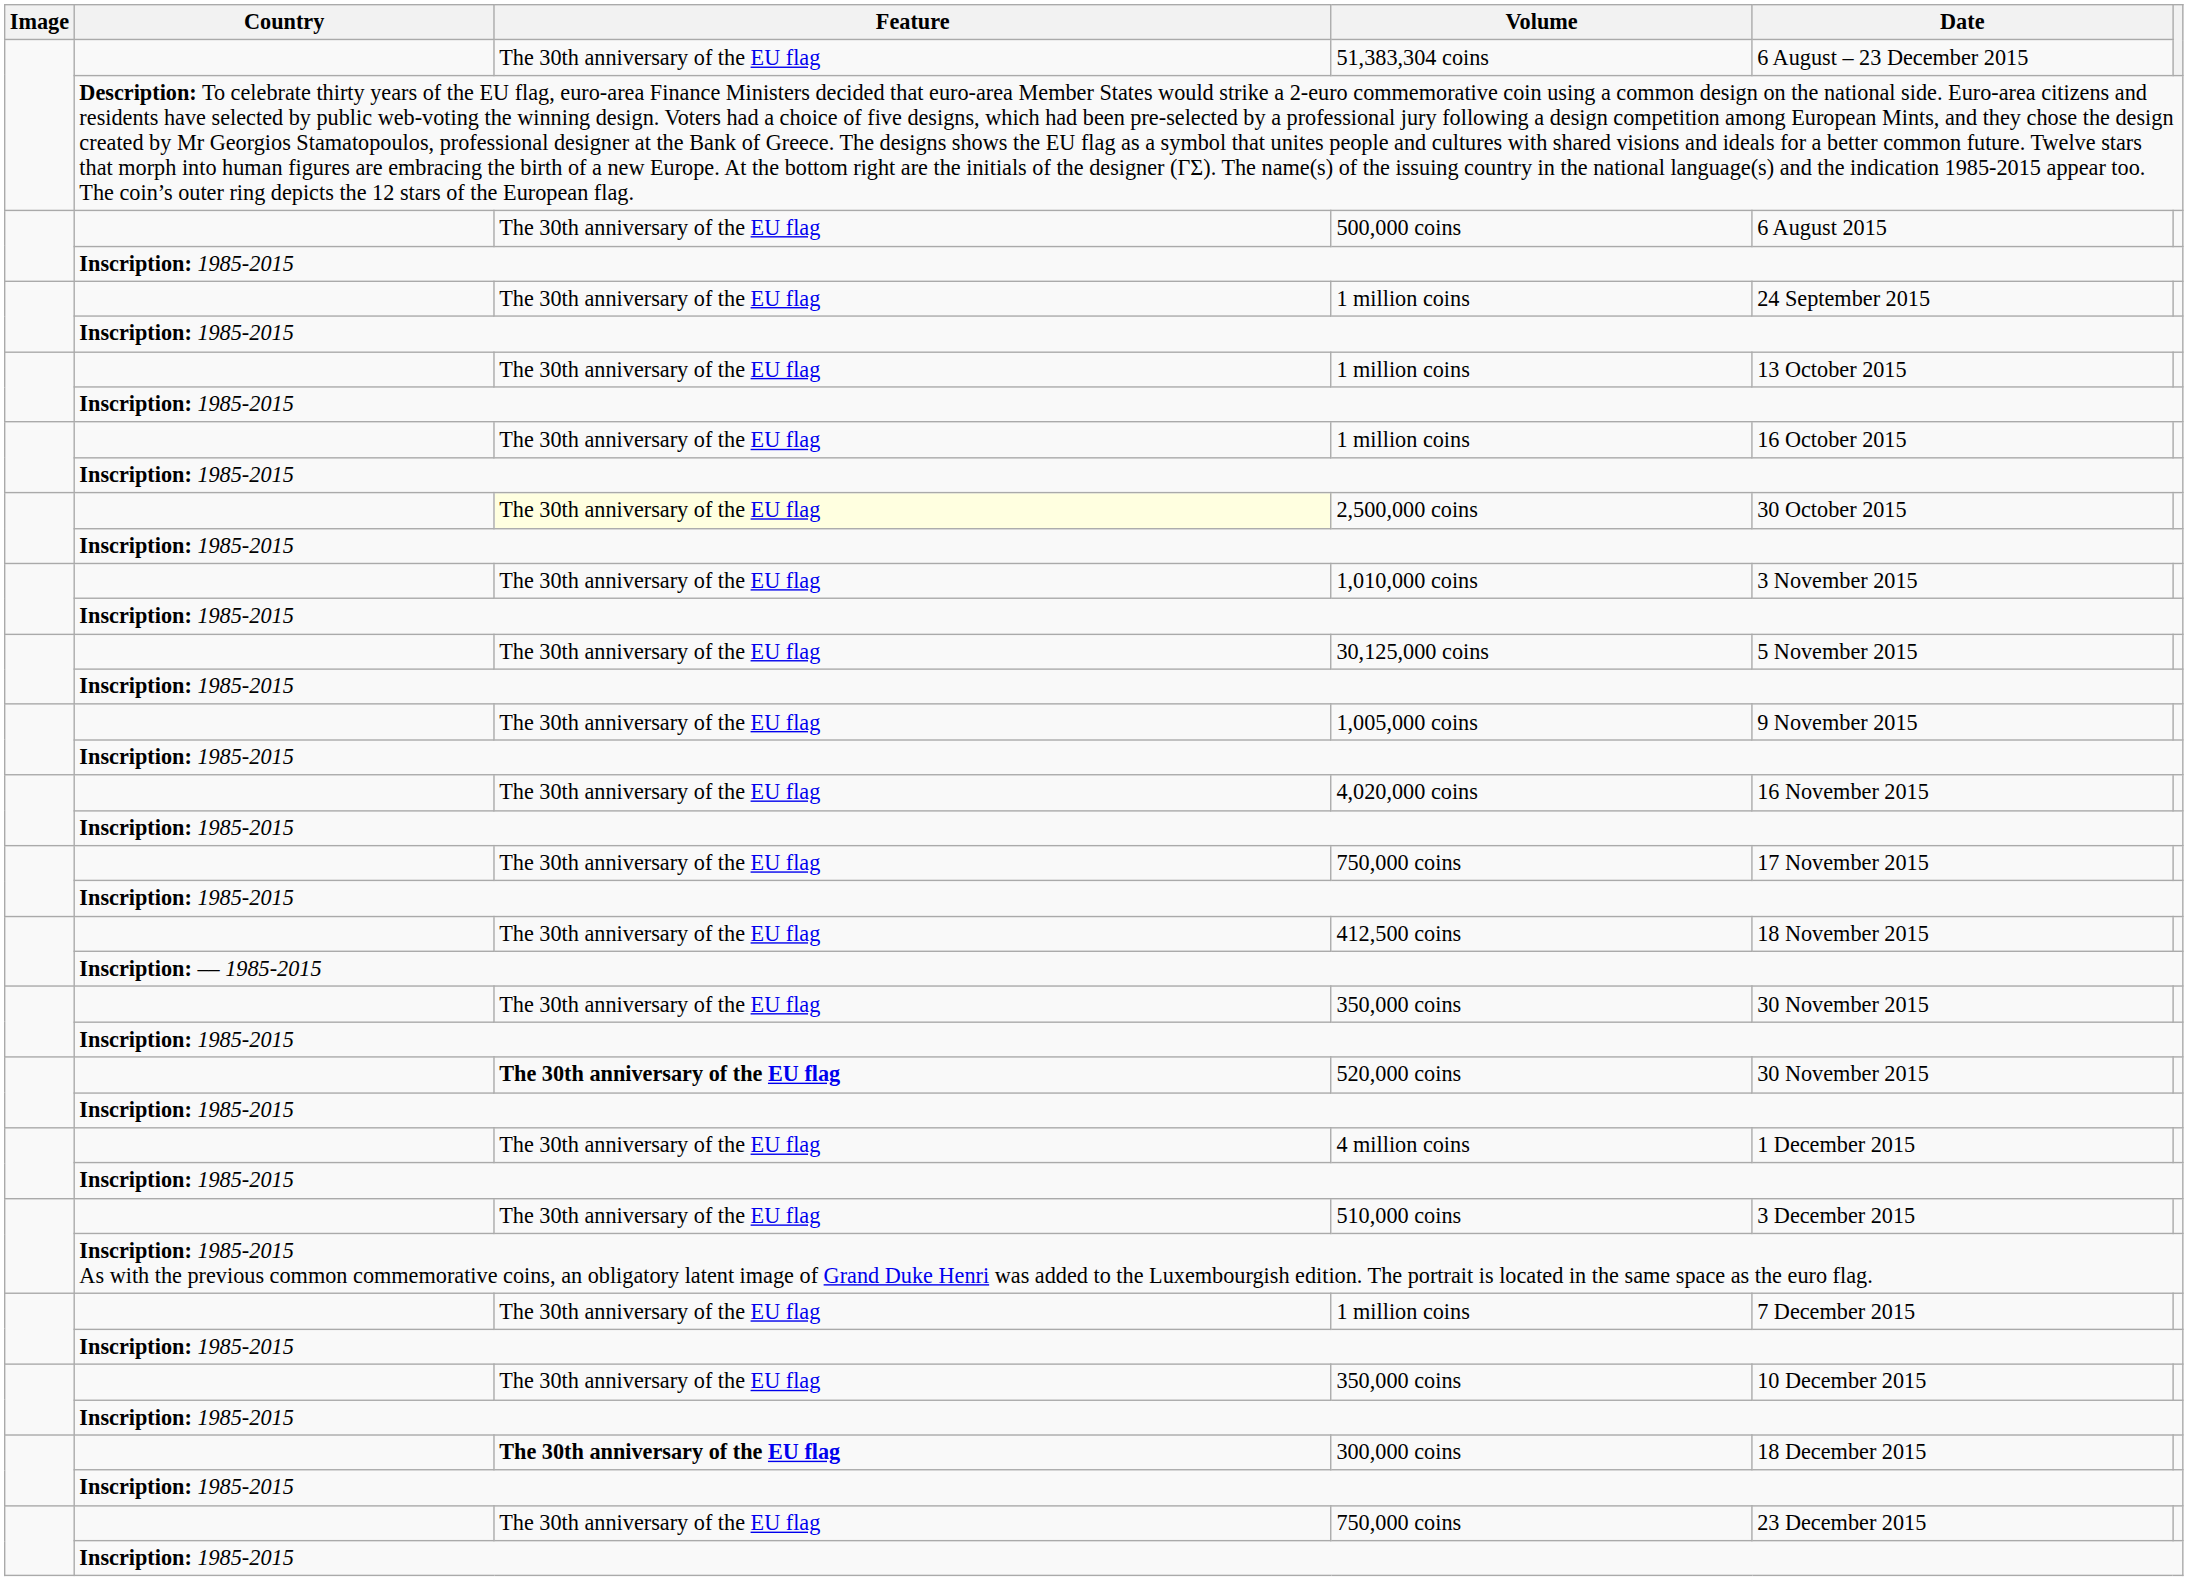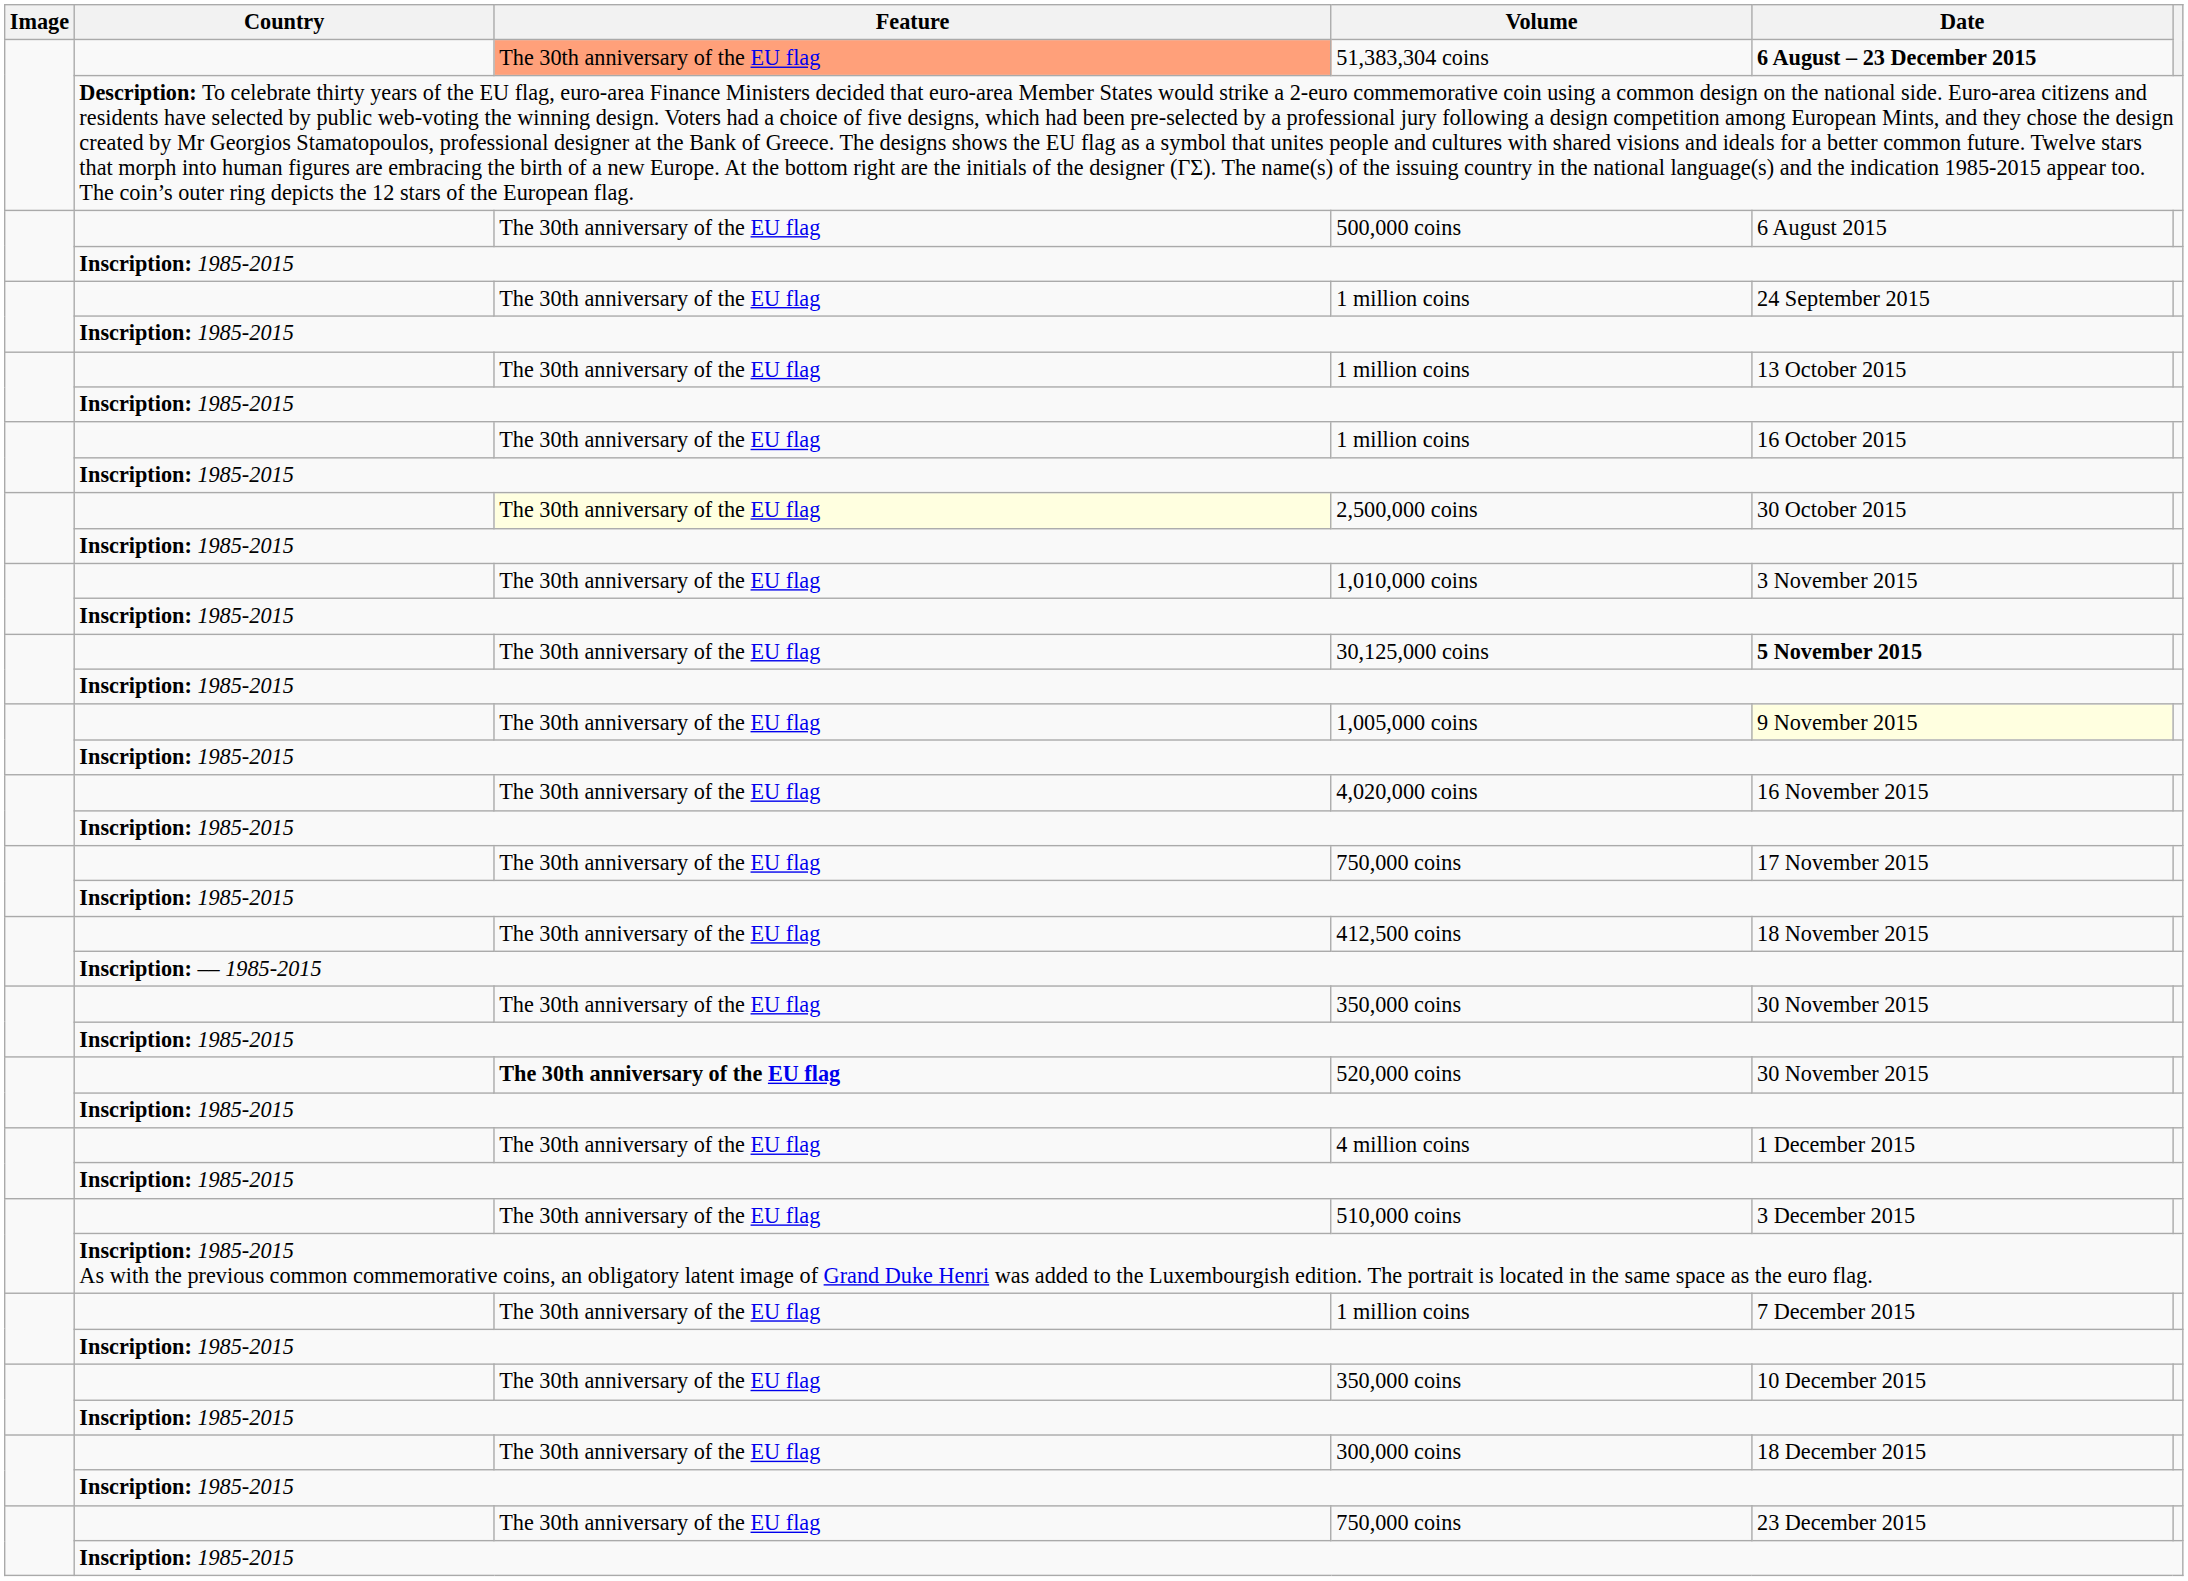51,383,304 coins | Feature: no background -> lightsalmon background
51,383,304 coins | Date: normal -> bold
30,125,000 coins | Date: normal -> bold
1,005,000 coins | Date: no background -> lightyellow background
300,000 coins | Feature: bold -> normal
